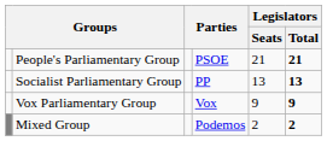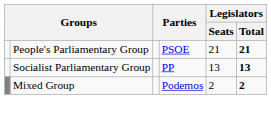- row: Vox Parliamentary Group | Vox | 9 | 9
